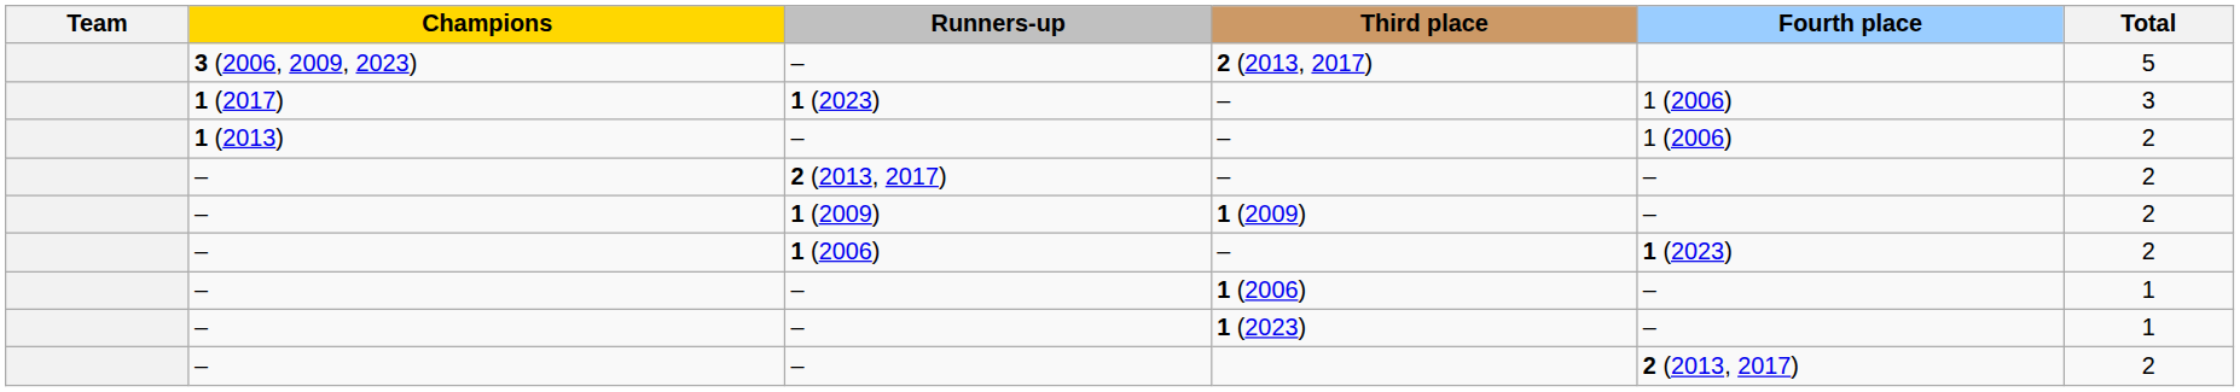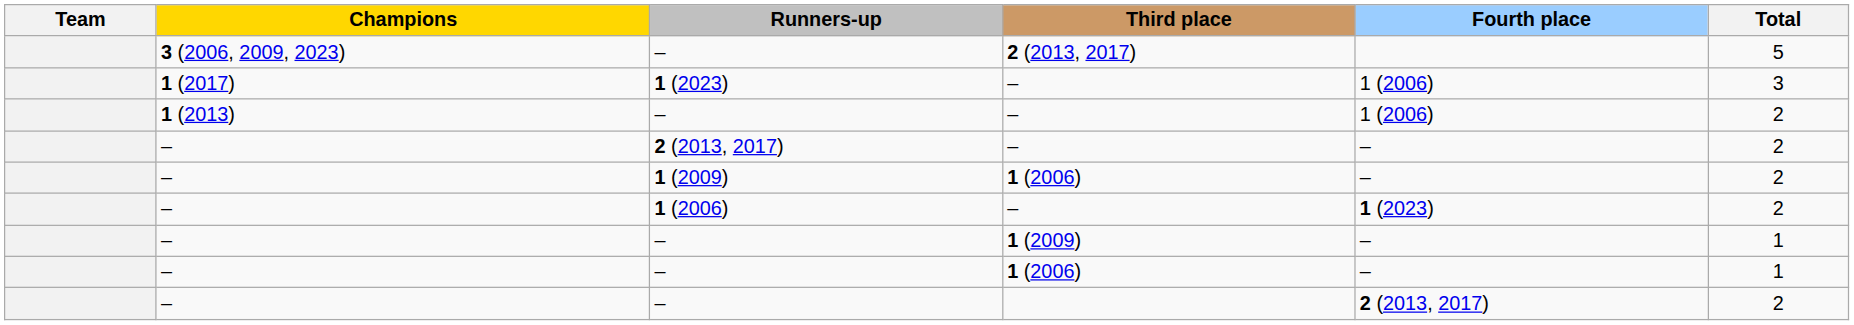row 6 | Third place: 1 (2009) -> 1 (2006)
row 8 | Third place: 1 (2006) -> 1 (2009)
row 9 | Third place: 1 (2023) -> 1 (2006)
